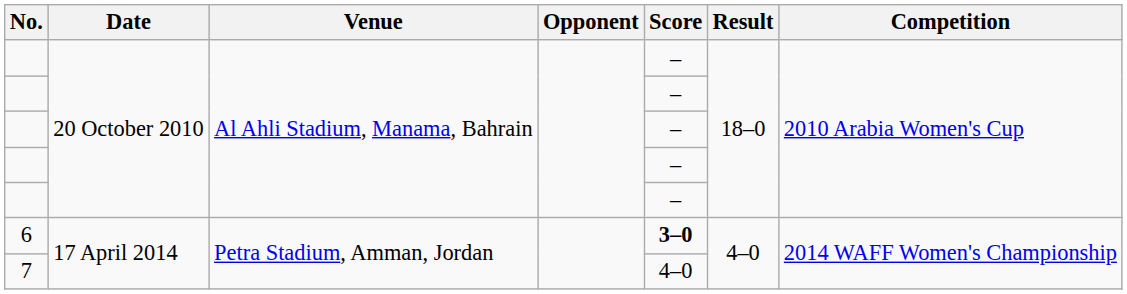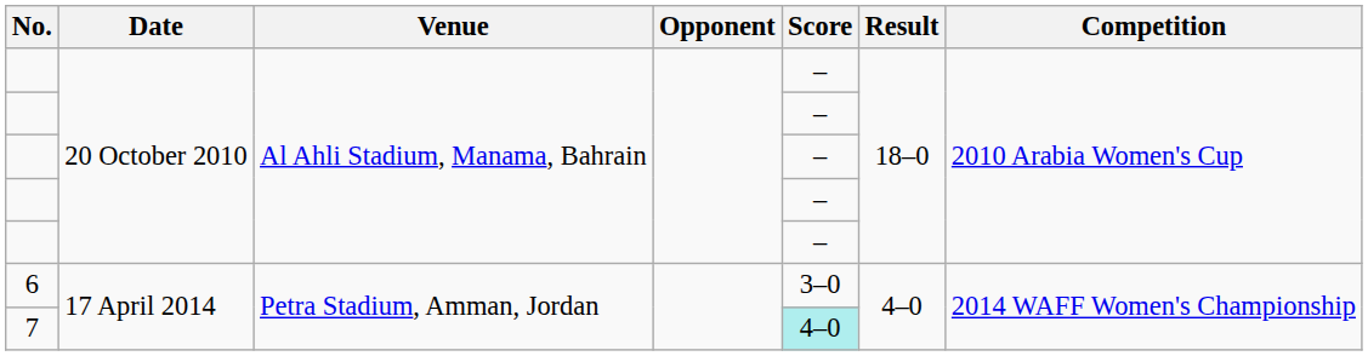6 | Score: bold -> normal
7 | Score: no background -> paleturquoise background
